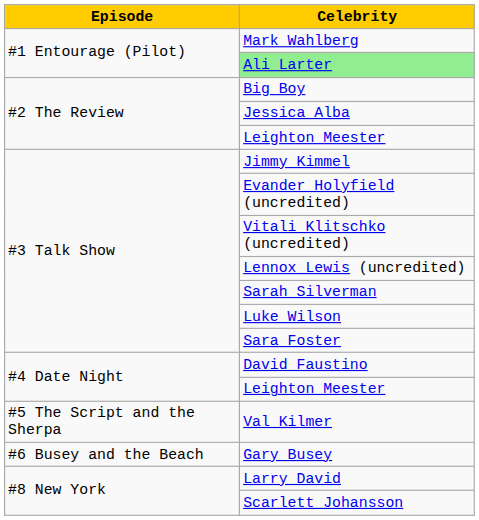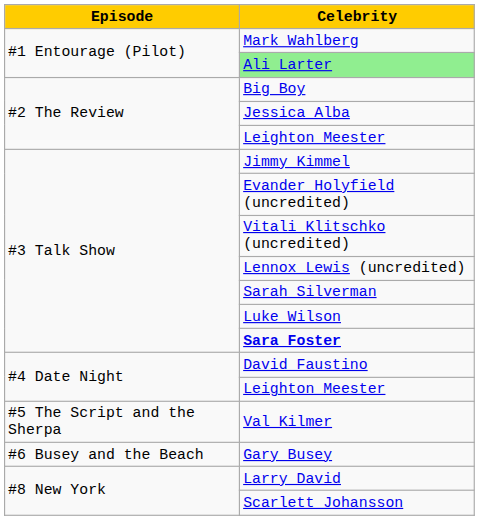row 13 | Celebrity: normal -> bold
